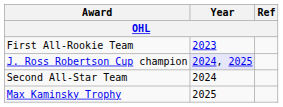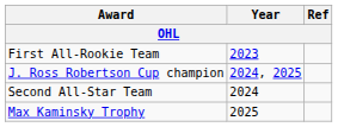J. Ross Robertson Cup champion | Year: lavender background -> no background
